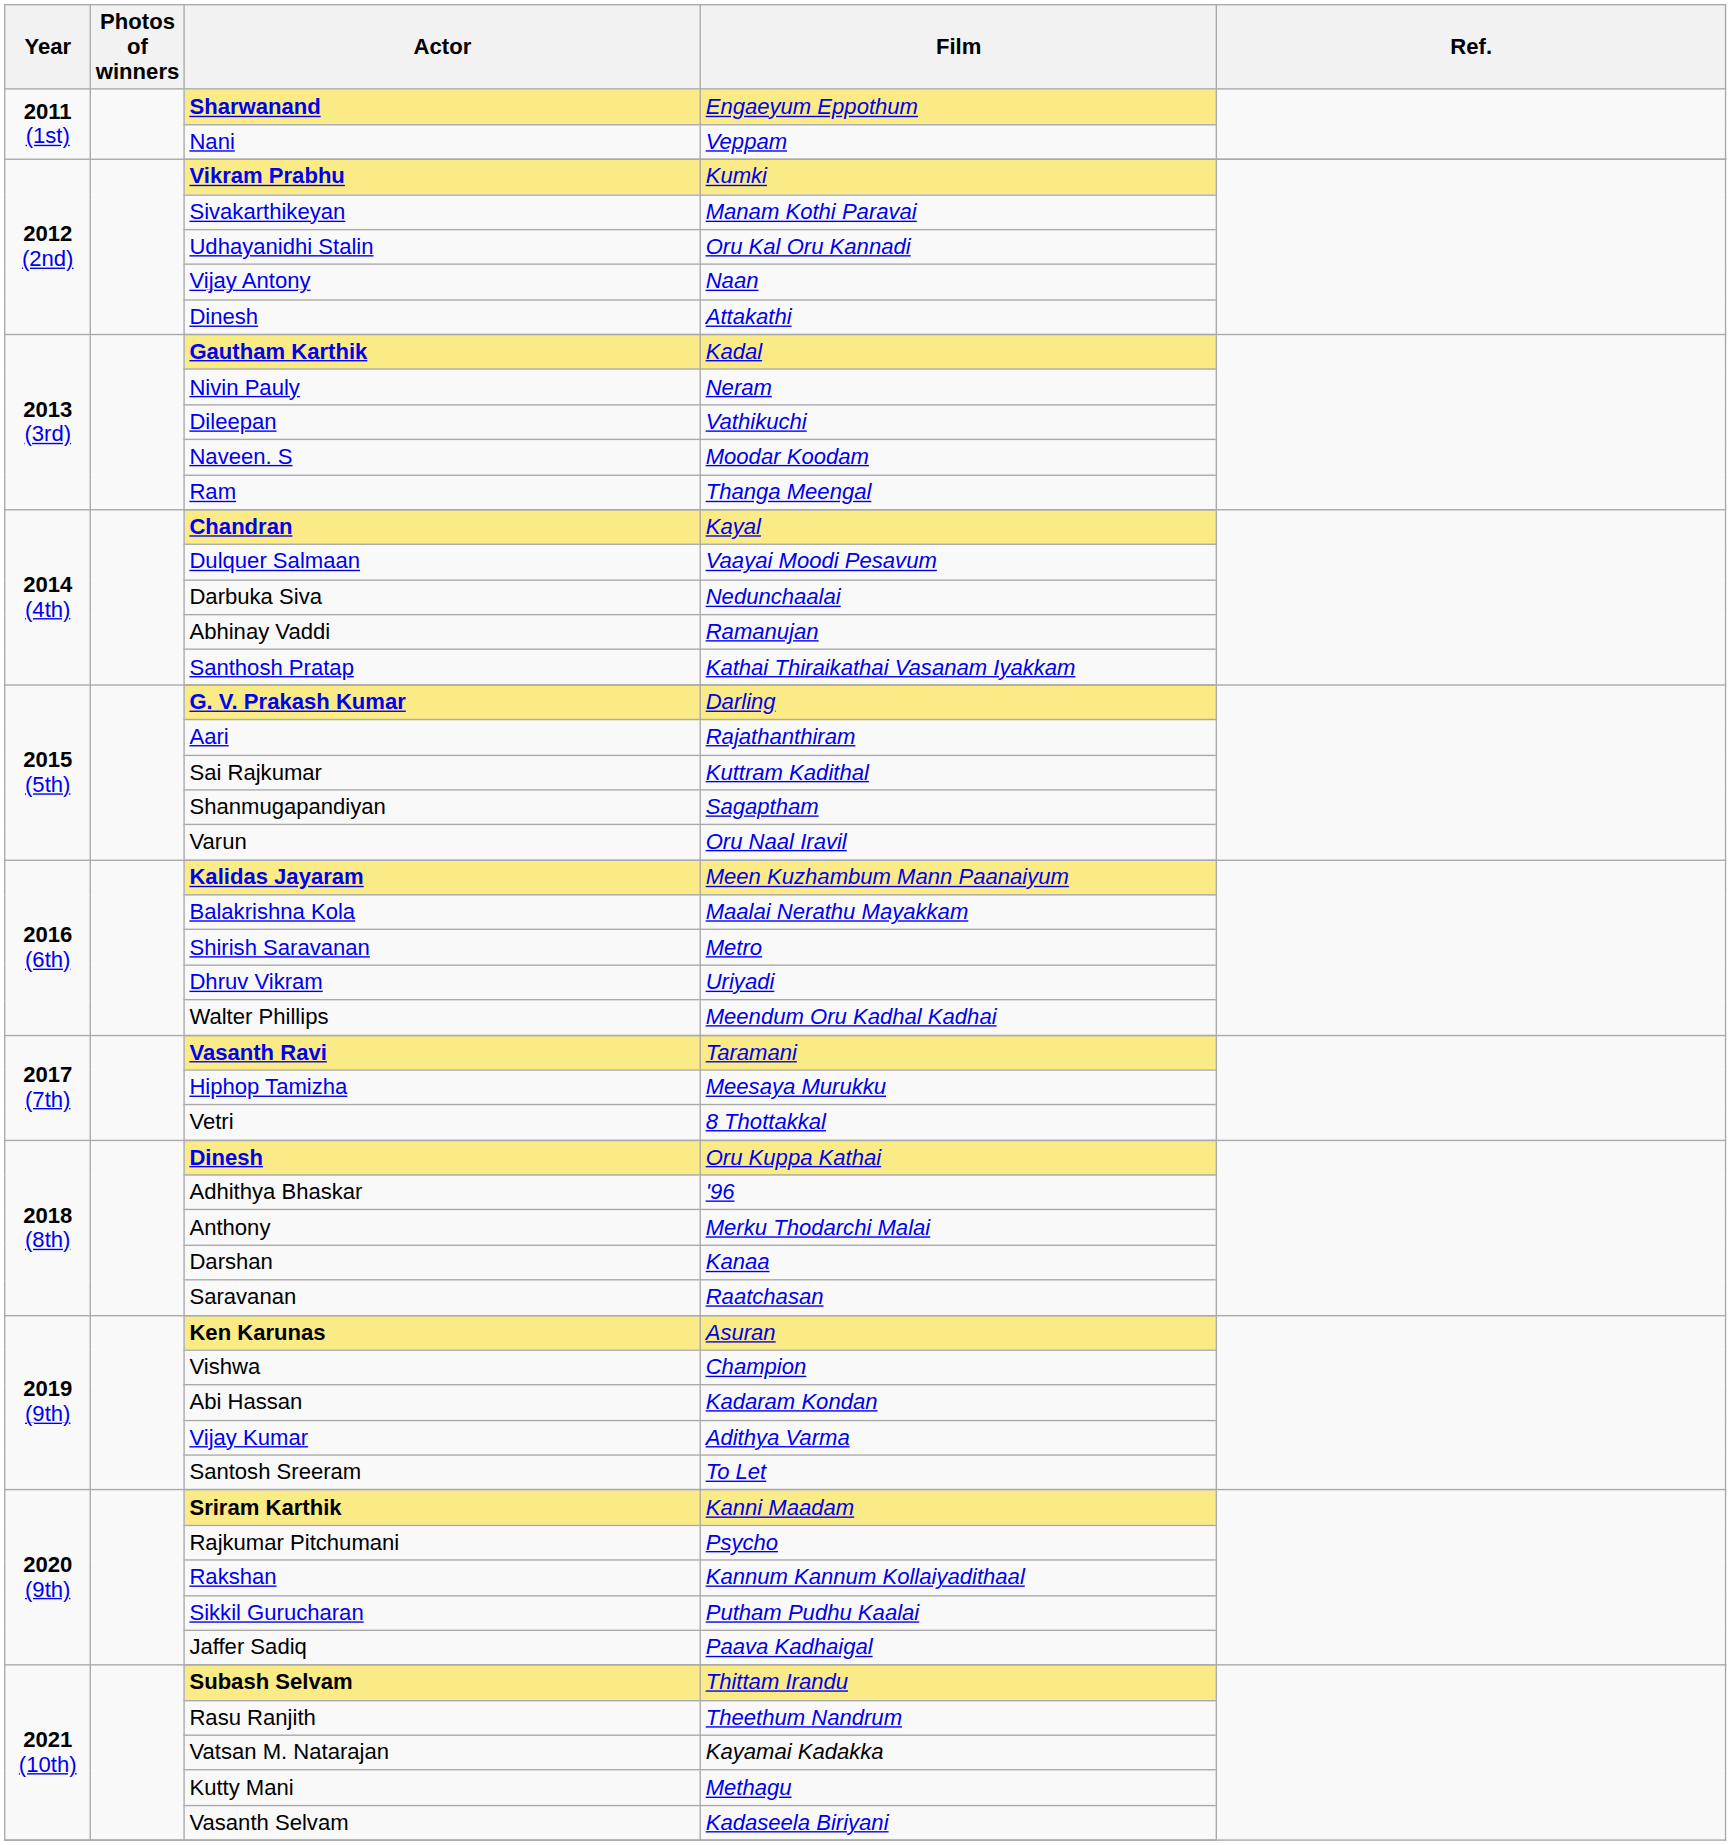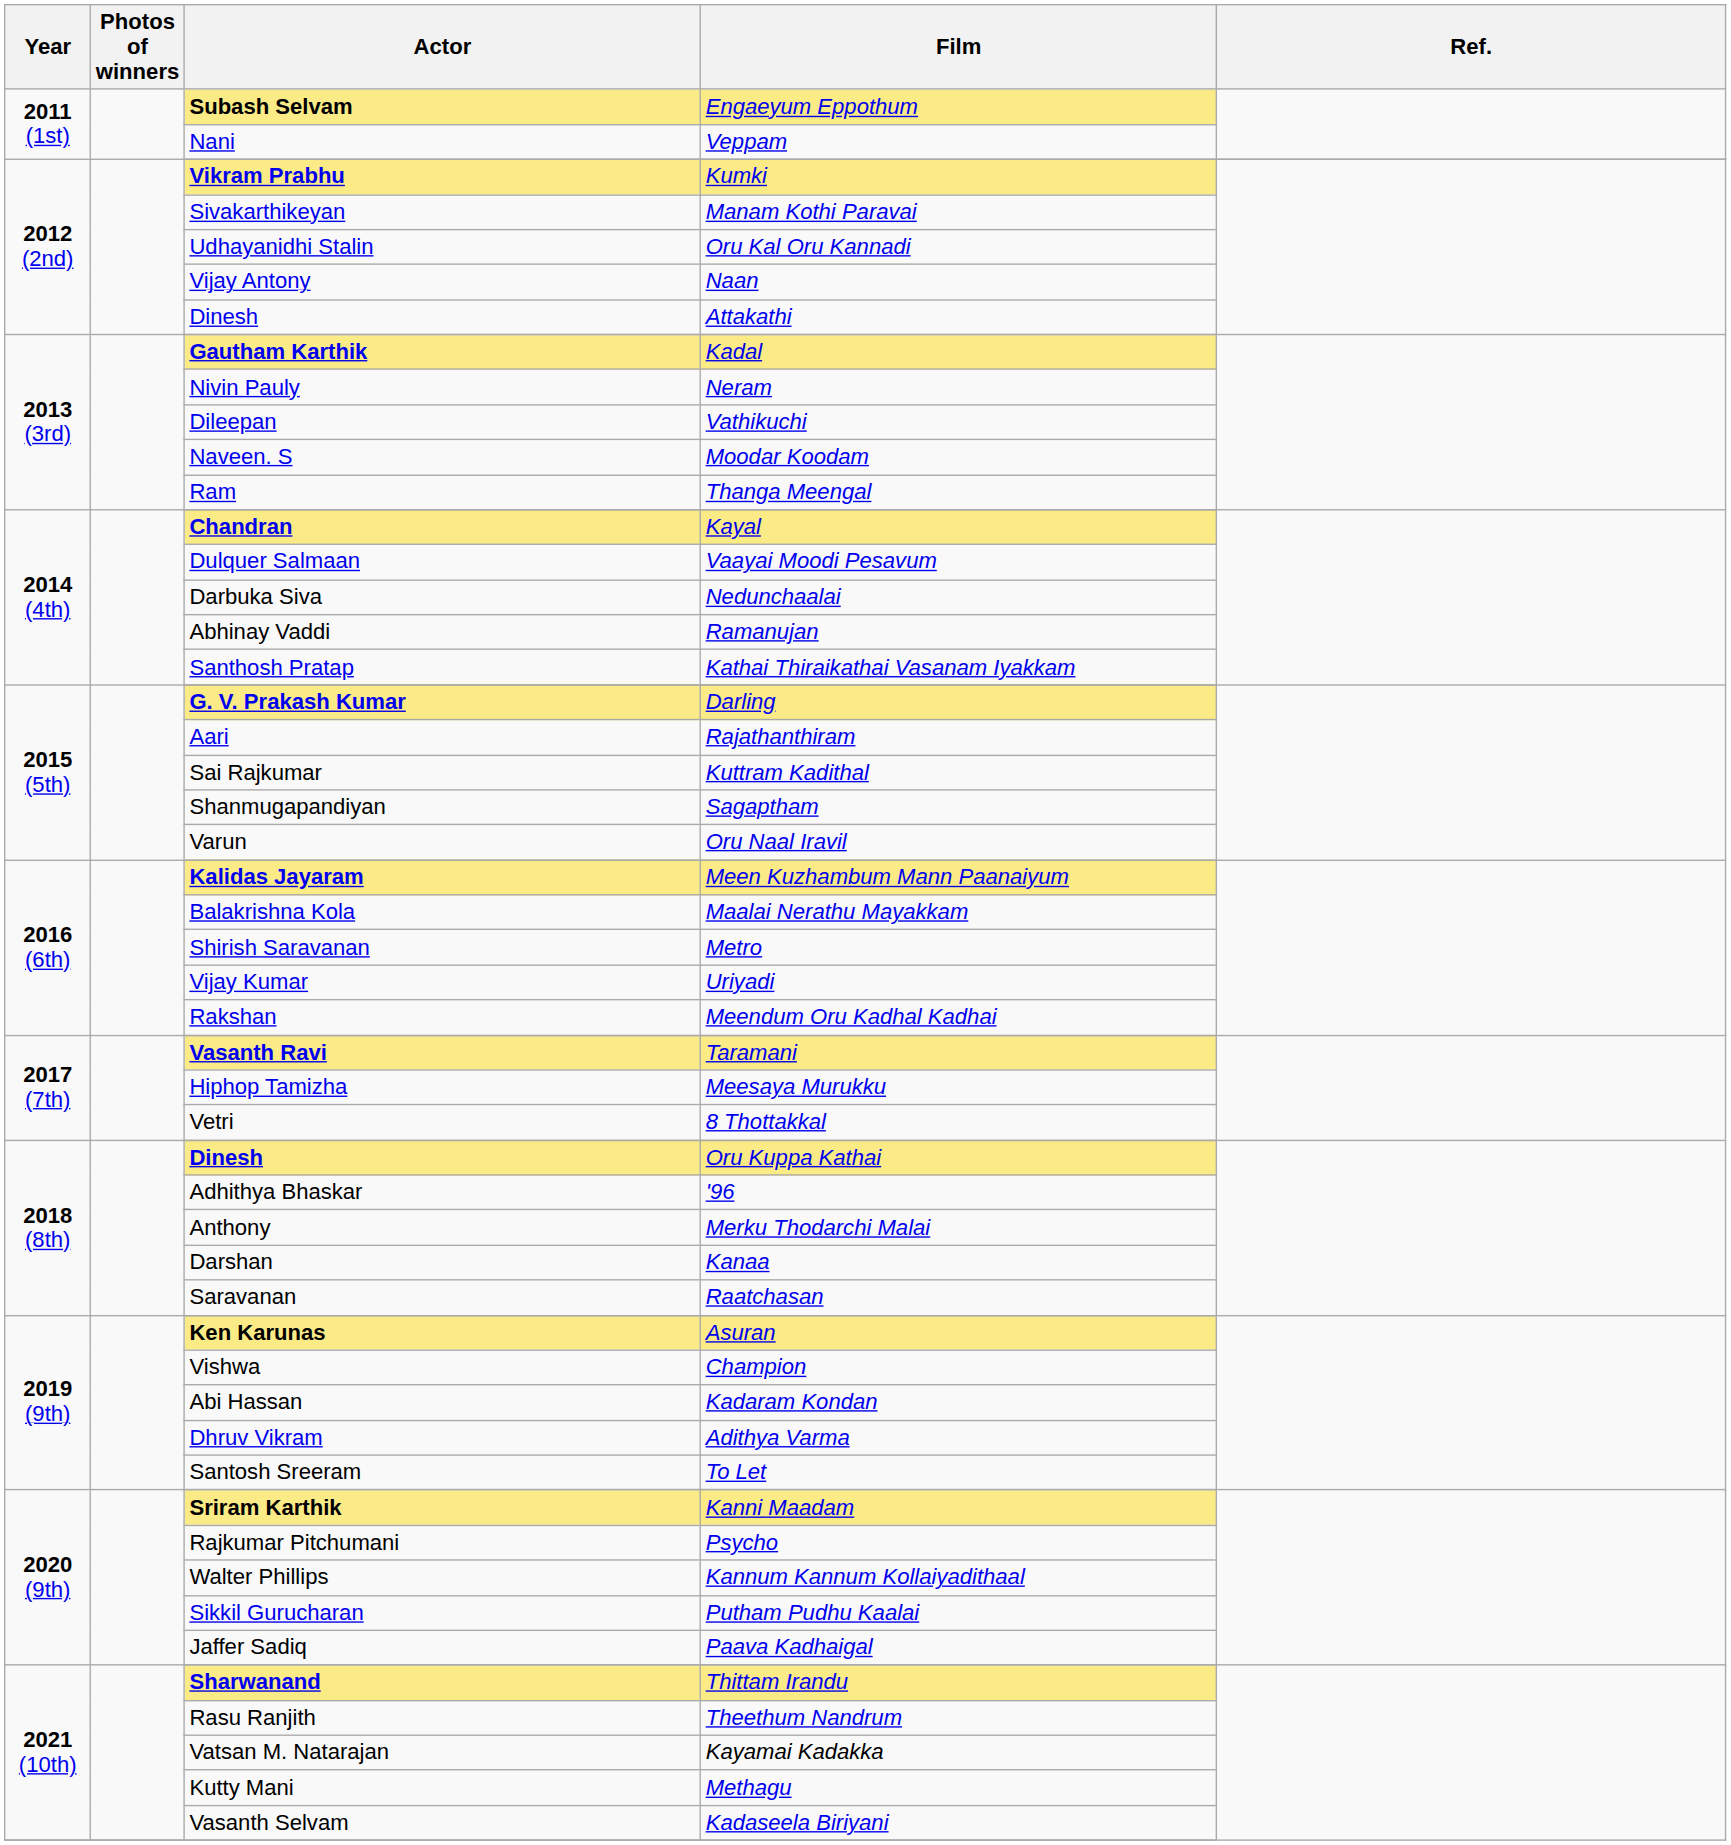Engaeyum Eppothum | Actor: Sharwanand -> Subash Selvam
Uriyadi | Actor: Dhruv Vikram -> Vijay Kumar
Meendum Oru Kadhal Kadhai | Actor: Walter Phillips -> Rakshan
Adithya Varma | Actor: Vijay Kumar -> Dhruv Vikram
Kannum Kannum Kollaiyadithaal | Actor: Rakshan -> Walter Phillips
Thittam Irandu | Actor: Subash Selvam -> Sharwanand
